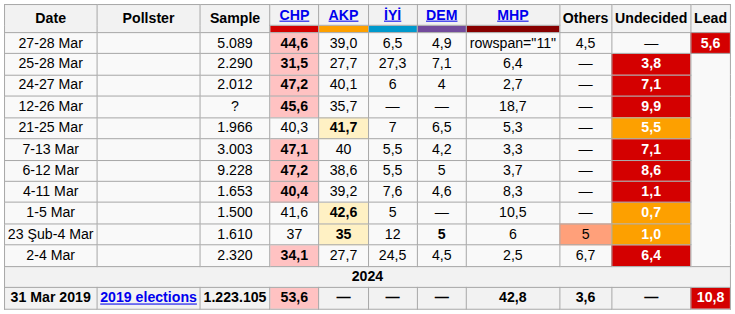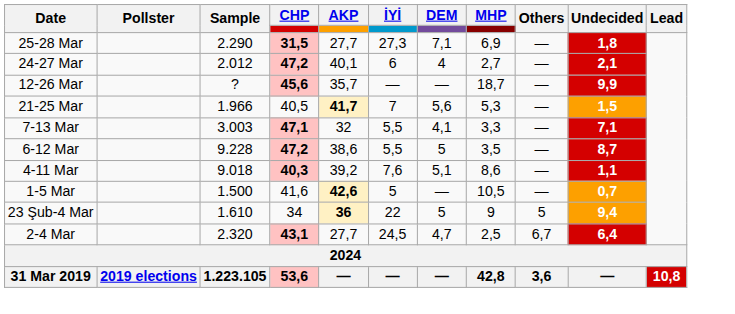- row: 27-28 Mar | 5.089 | 44,6 | 39,0 | 6,5 | 4,9 | rowspan="11" | 4,5 | — | 5,6
25-28 Mar | MHP: 6,4 -> 6,9
25-28 Mar | Undecided: 3,8 -> 1,8
24-27 Mar | Undecided: 7,1 -> 2,1
21-25 Mar | CHP: 40,3 -> 40,5
21-25 Mar | DEM: 6,5 -> 5,6
21-25 Mar | Undecided: 5,5 -> 1,5
7-13 Mar | AKP: 40 -> 32
7-13 Mar | DEM: 4,2 -> 4,1
6-12 Mar | MHP: 3,7 -> 3,5
6-12 Mar | Undecided: 8,6 -> 8,7
4-11 Mar | Sample: 1.653 -> 9.018
4-11 Mar | CHP: 40,4 -> 40,3
4-11 Mar | DEM: 4,6 -> 5,1
4-11 Mar | MHP: 8,3 -> 8,6
23 Şub-4 Mar | CHP: 37 -> 34
23 Şub-4 Mar | AKP: 35 -> 36
23 Şub-4 Mar | İYİ: 12 -> 22
23 Şub-4 Mar | DEM: bold -> normal
23 Şub-4 Mar | MHP: 6 -> 9
23 Şub-4 Mar | Others: lightsalmon background -> no background
23 Şub-4 Mar | Undecided: 1,0 -> 9,4
2-4 Mar | CHP: 34,1 -> 43,1
2-4 Mar | DEM: 4,5 -> 4,7
